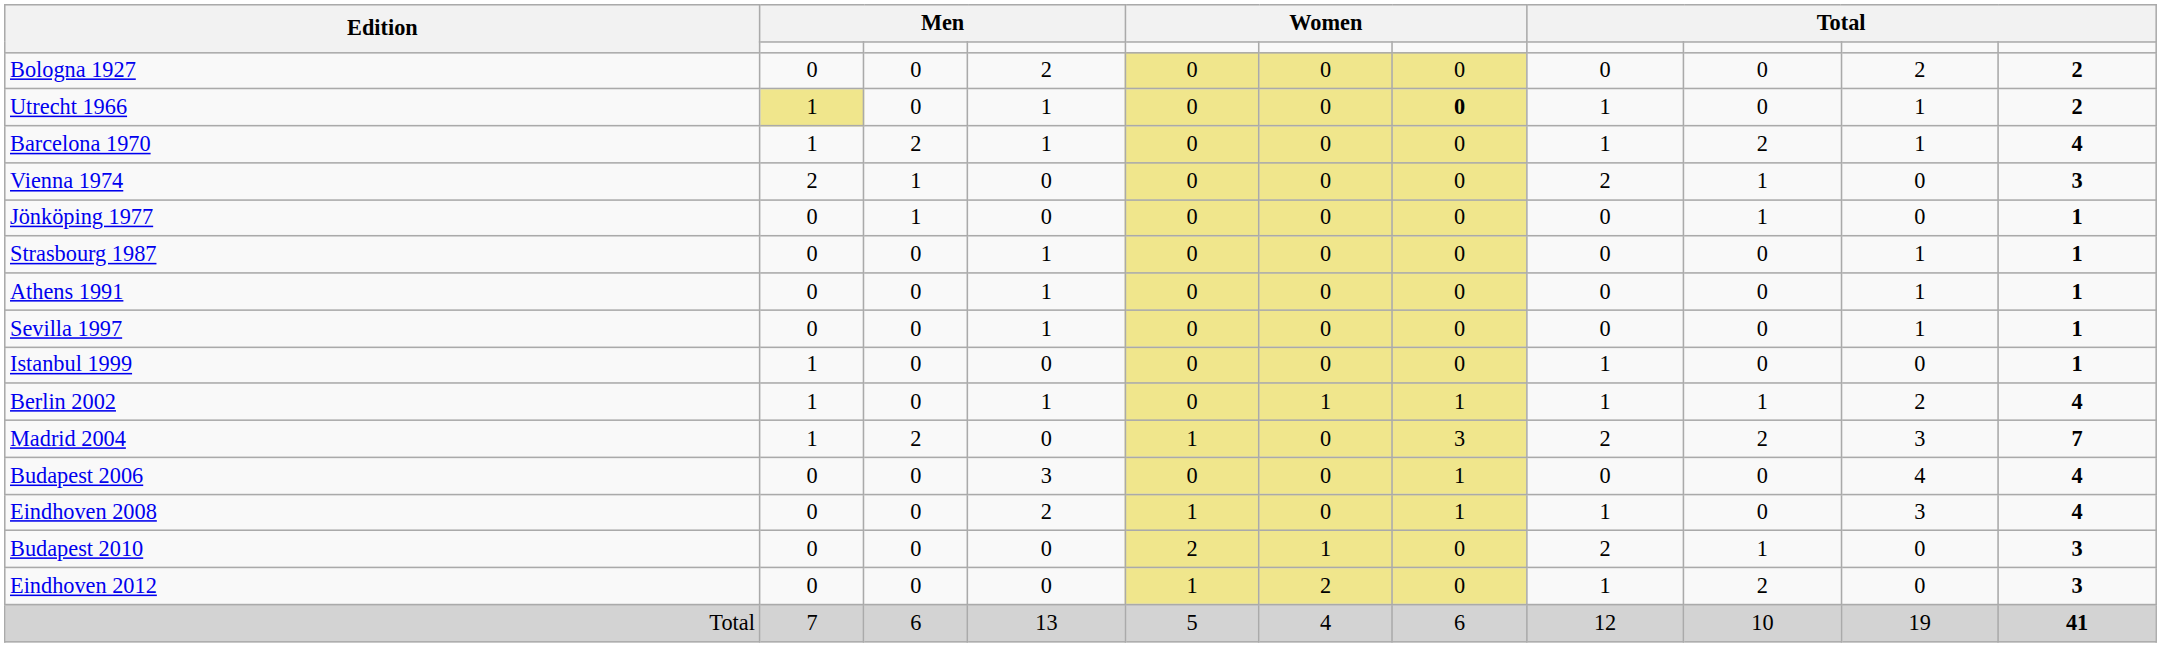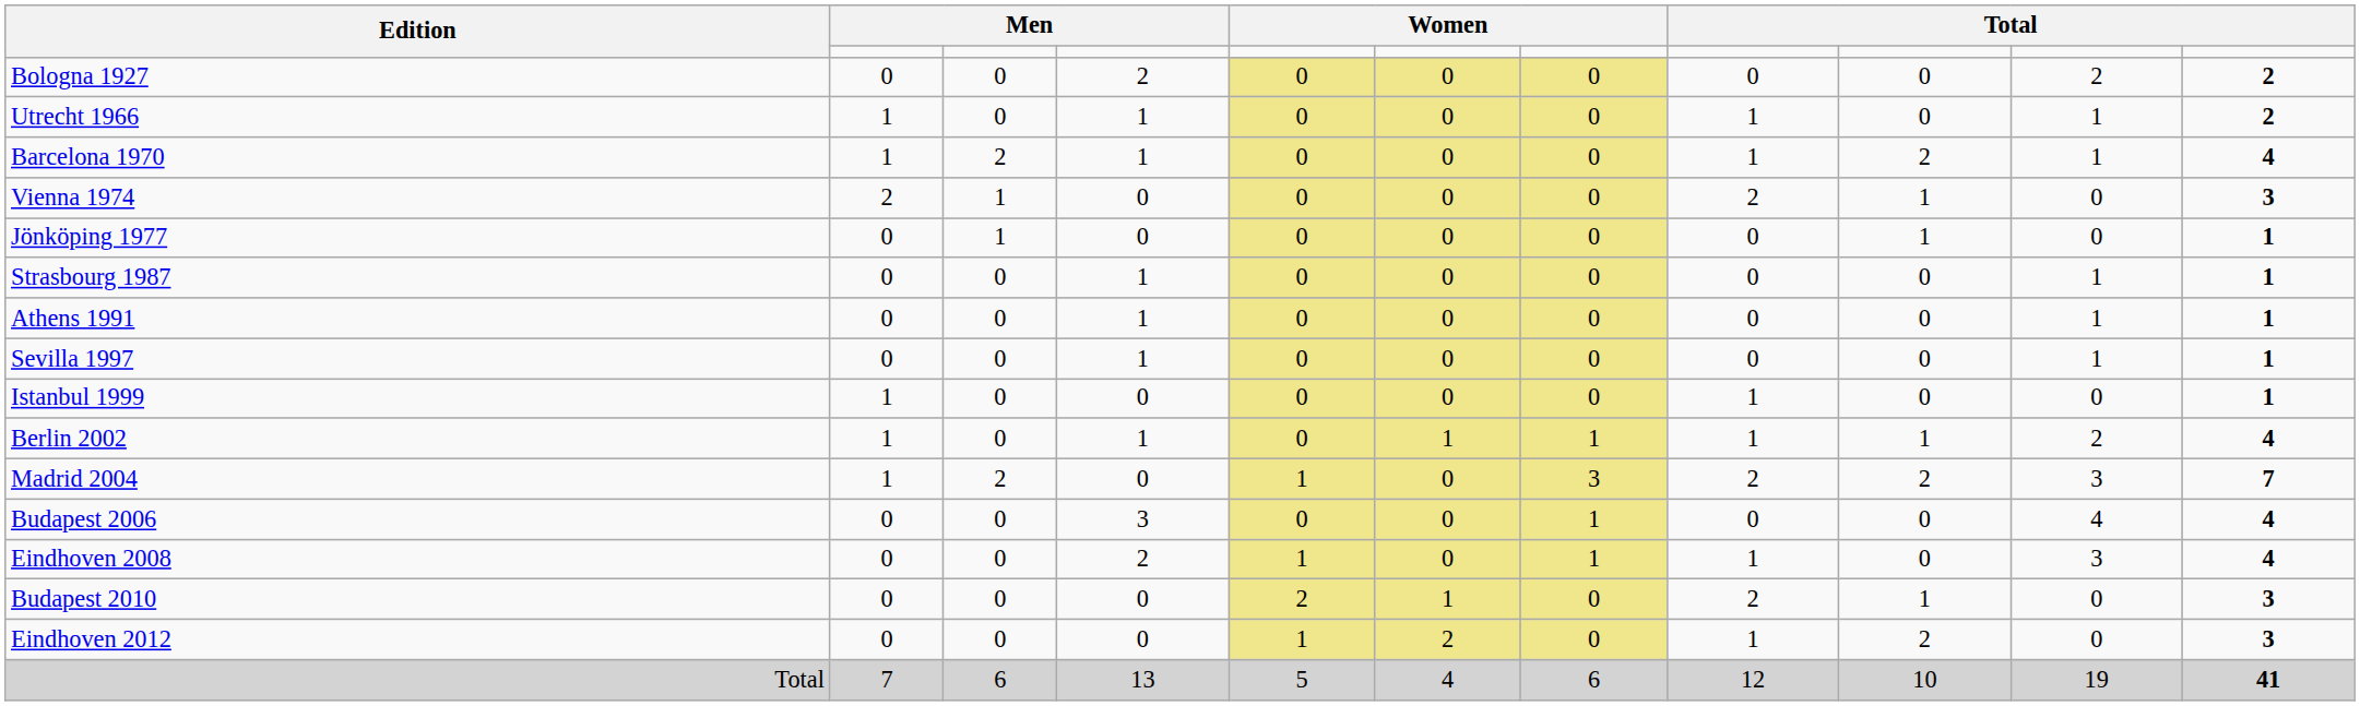Utrecht 1966 | column 2: khaki background -> no background
Utrecht 1966 | column 7: bold -> normal
